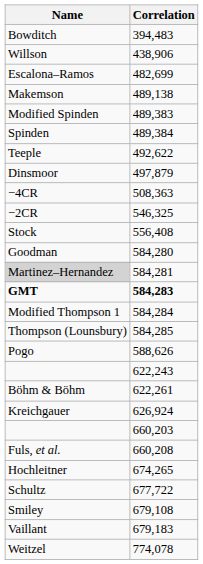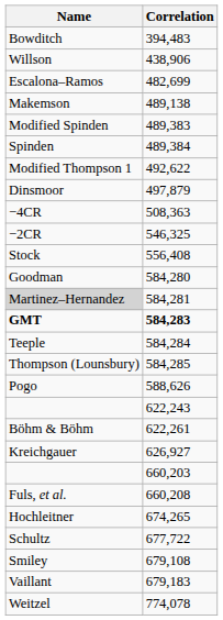row 8 | Name: Teeple -> Modified Thompson 1
row 16 | Name: Modified Thompson 1 -> Teeple
row 21 | Correlation: 626,924 -> 626,927
